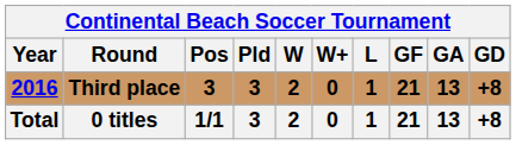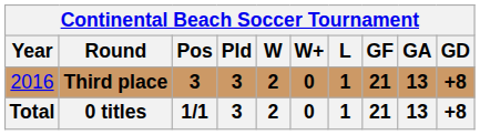Third place | Year: bold -> normal
